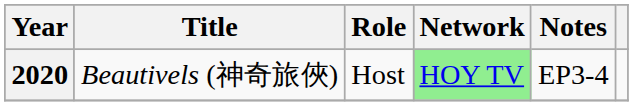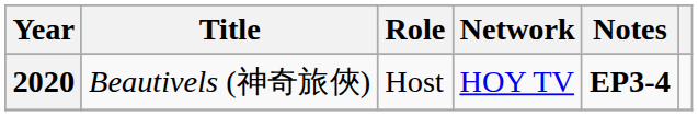2020 | Network: lightgreen background -> no background
2020 | Notes: normal -> bold
